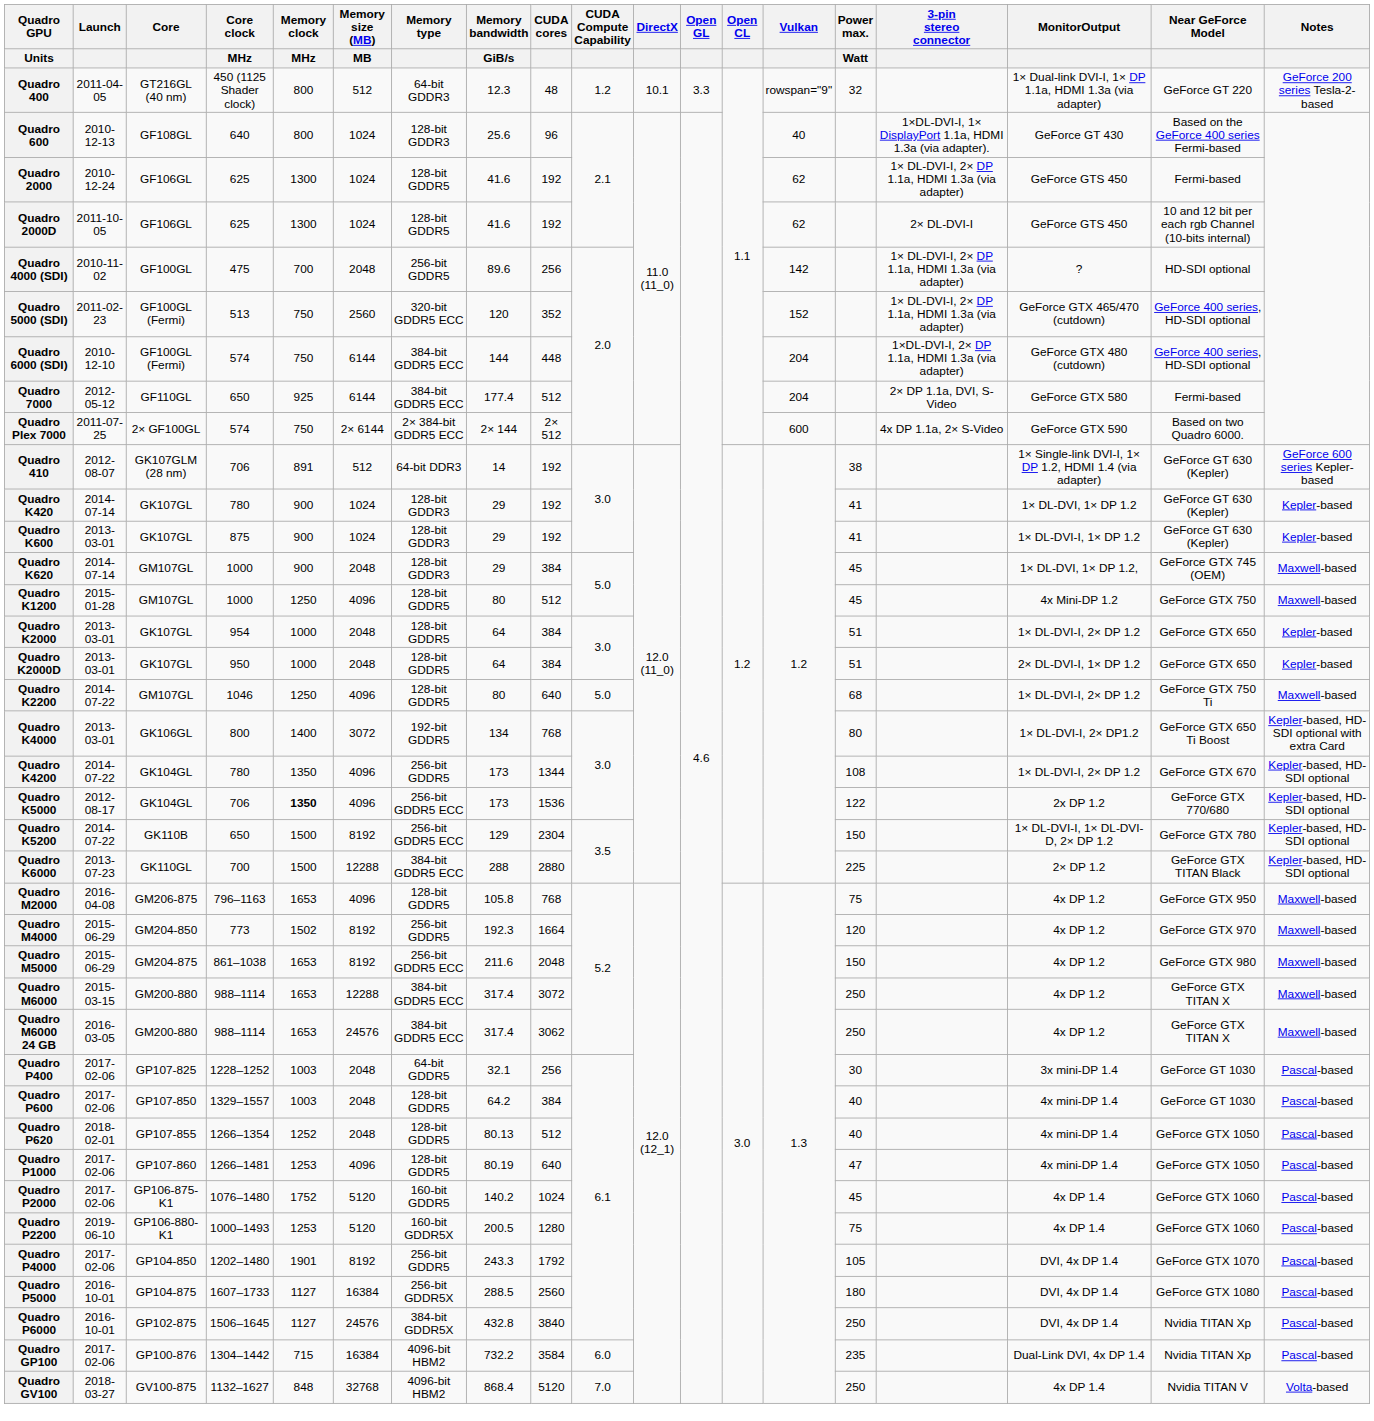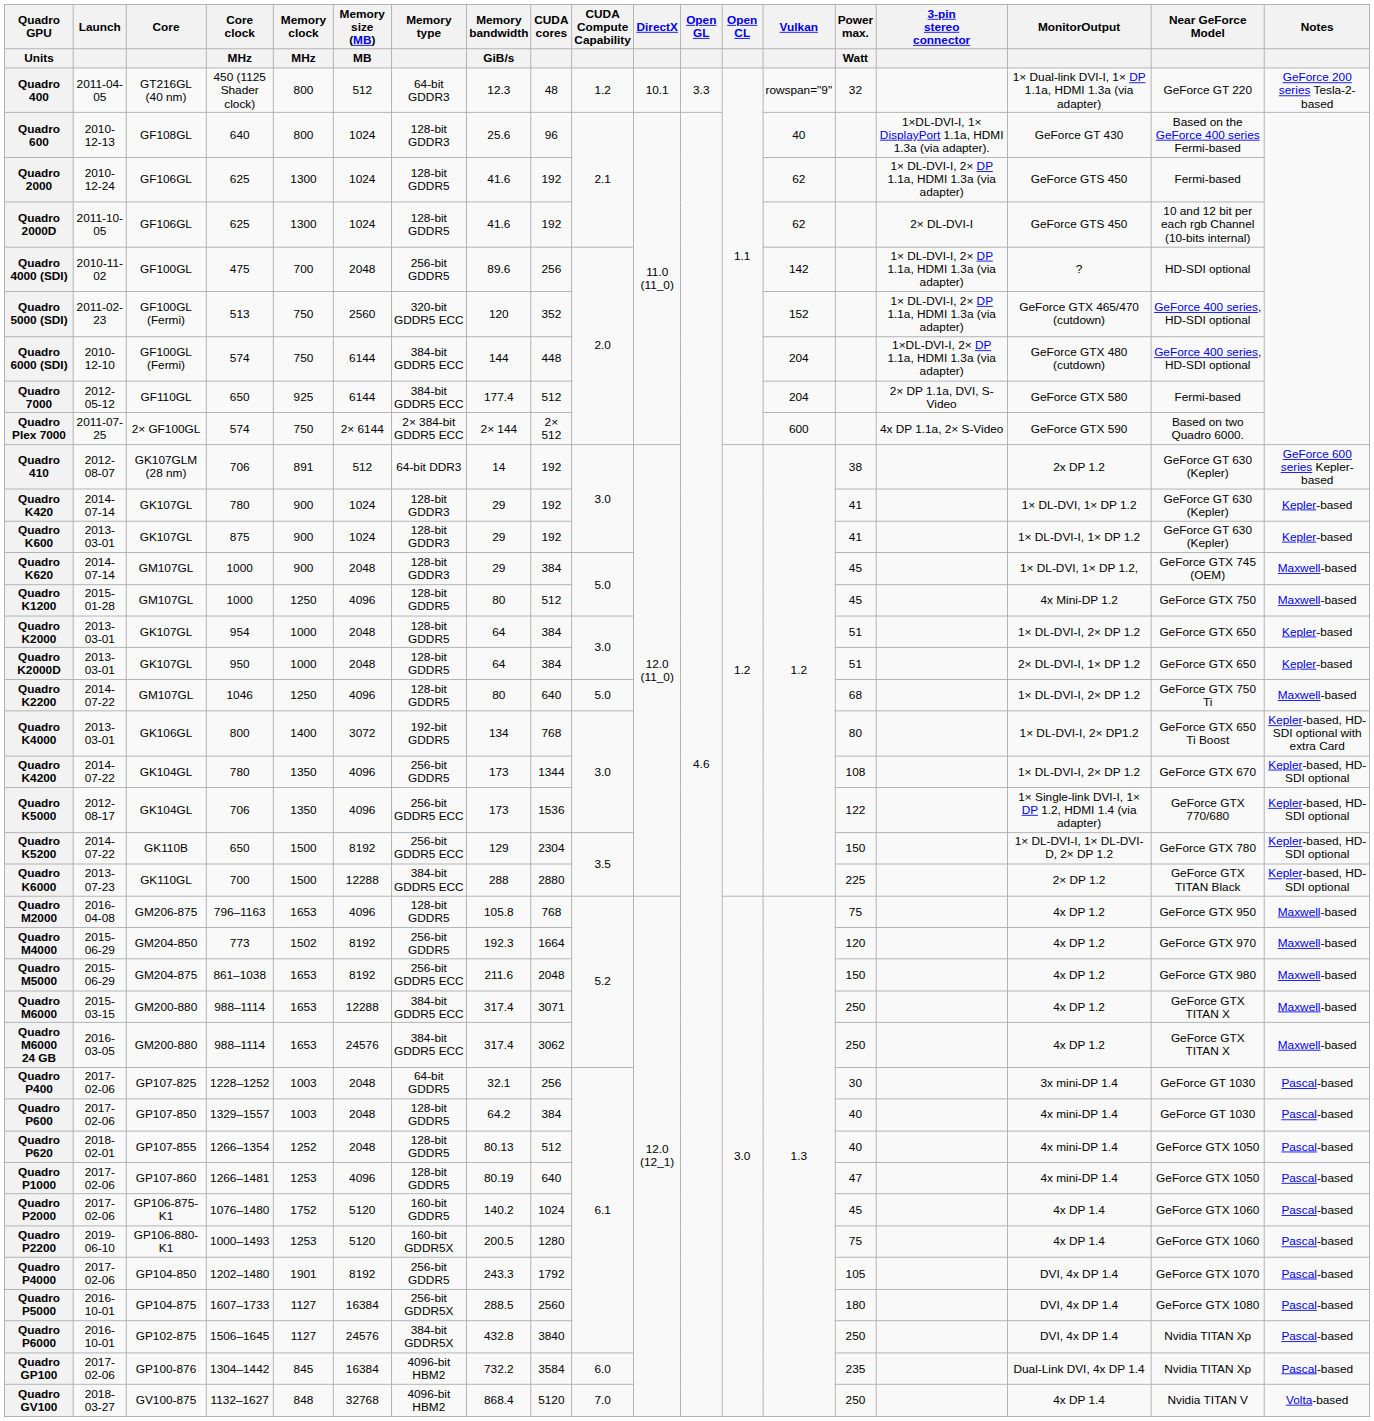Quadro 410 | MonitorOutput: 1× Single-link DVI-I, 1× DP 1.2, HDMI 1.4 (via adapter) -> 2x DP 1.2
Quadro K5000 | Memory clock / MHz: bold -> normal
Quadro K5000 | MonitorOutput: 2x DP 1.2 -> 1× Single-link DVI-I, 1× DP 1.2, HDMI 1.4 (via adapter)
Quadro M6000 | CUDA cores: 3072 -> 3071
Quadro GP100 | Memory clock / MHz: 715 -> 845
